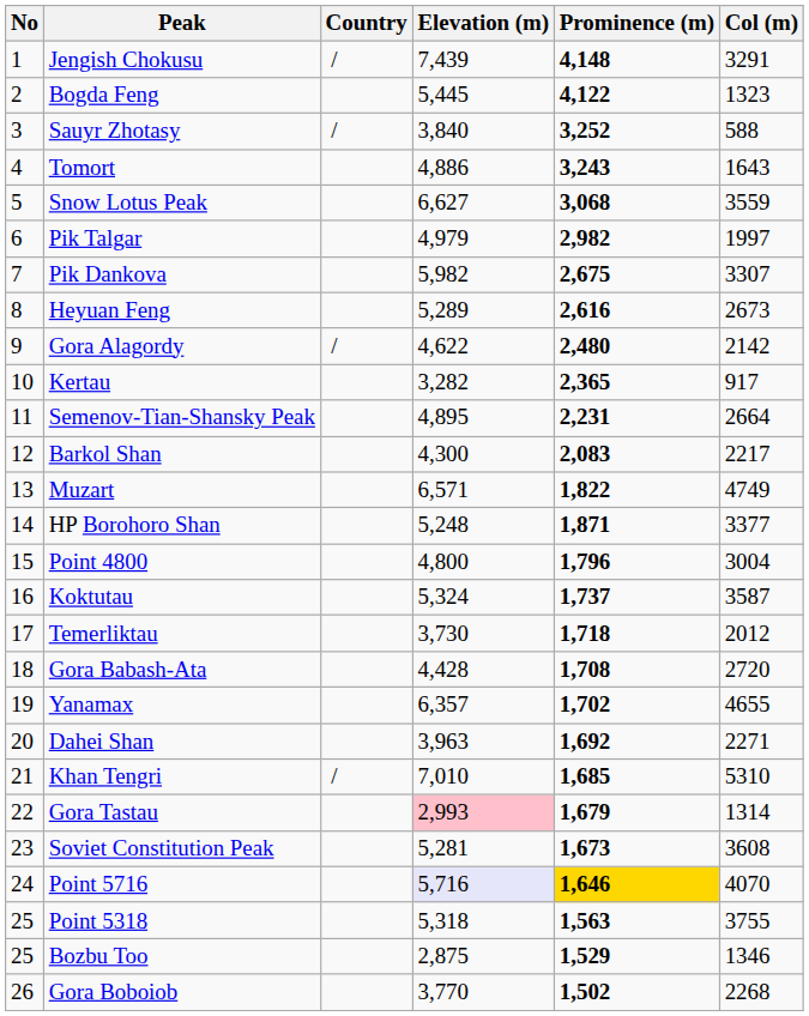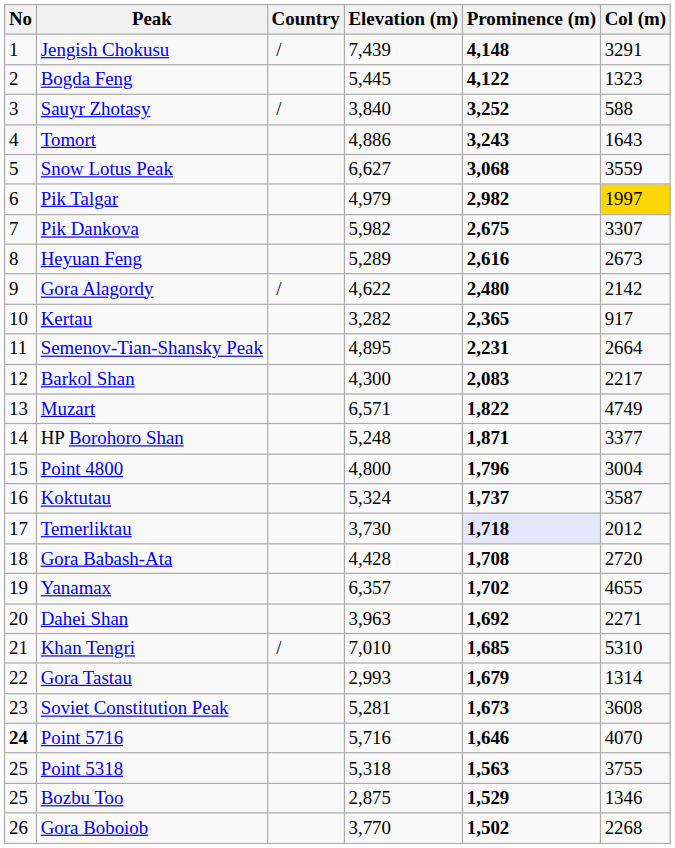Pik Talgar | Col (m): no background -> gold background
Temerliktau | Prominence (m): no background -> lavender background
Gora Tastau | Elevation (m): pink background -> no background
Point 5716 | No: normal -> bold
Point 5716 | Elevation (m): lavender background -> no background
Point 5716 | Prominence (m): gold background -> no background
